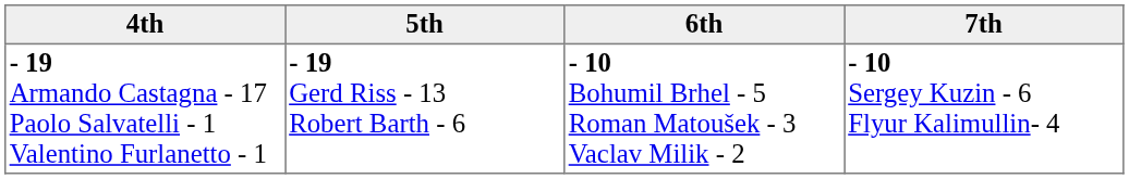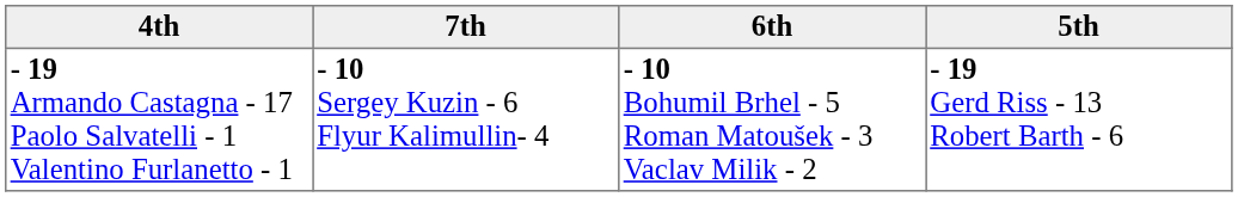columns swapped: 5th <-> 7th
